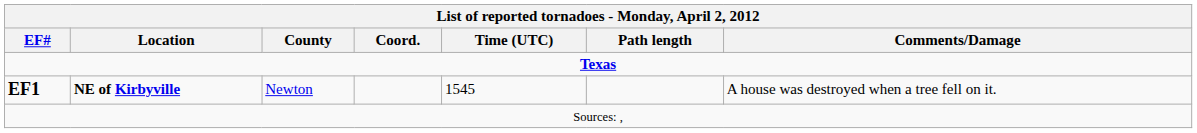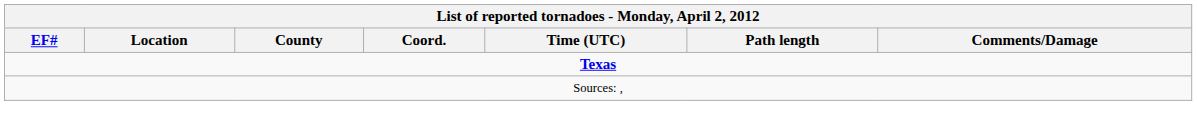- row: EF1 | NE of Kirbyville | Newton | 1545 | A house was destroyed when a tree fell on it.
